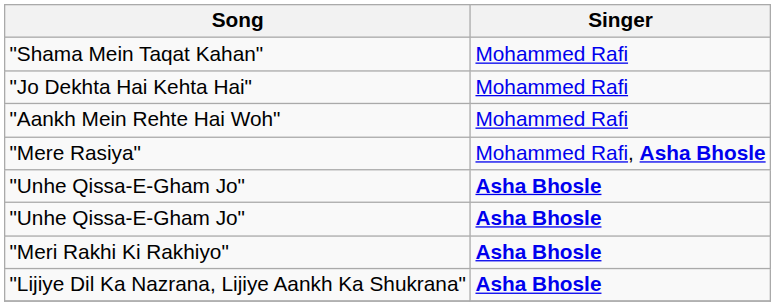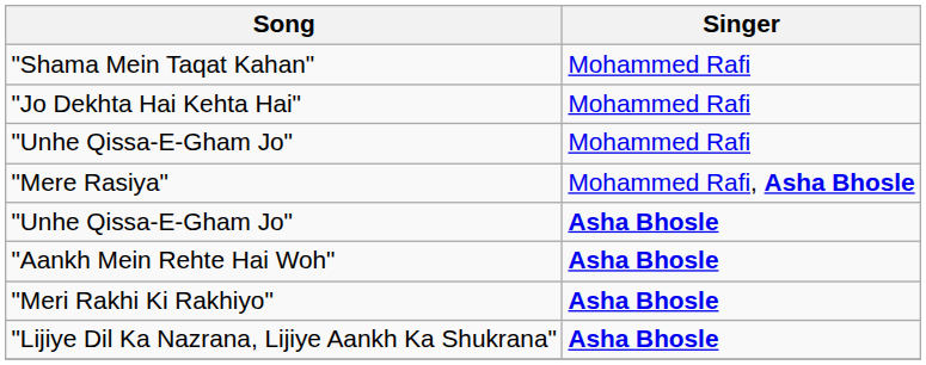row 4 | Song: "Aankh Mein Rehte Hai Woh" -> "Unhe Qissa-E-Gham Jo"
row 7 | Song: "Unhe Qissa-E-Gham Jo" -> "Aankh Mein Rehte Hai Woh"
